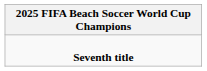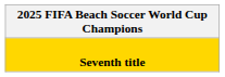row 2 | column 1: no background -> gold background
